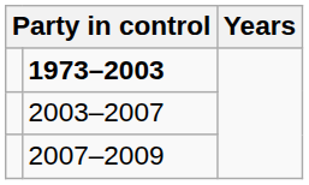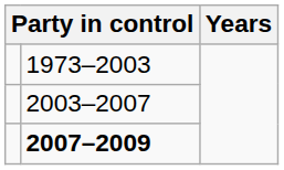1973–2003 | column 2: bold -> normal
2007–2009 | column 2: normal -> bold
